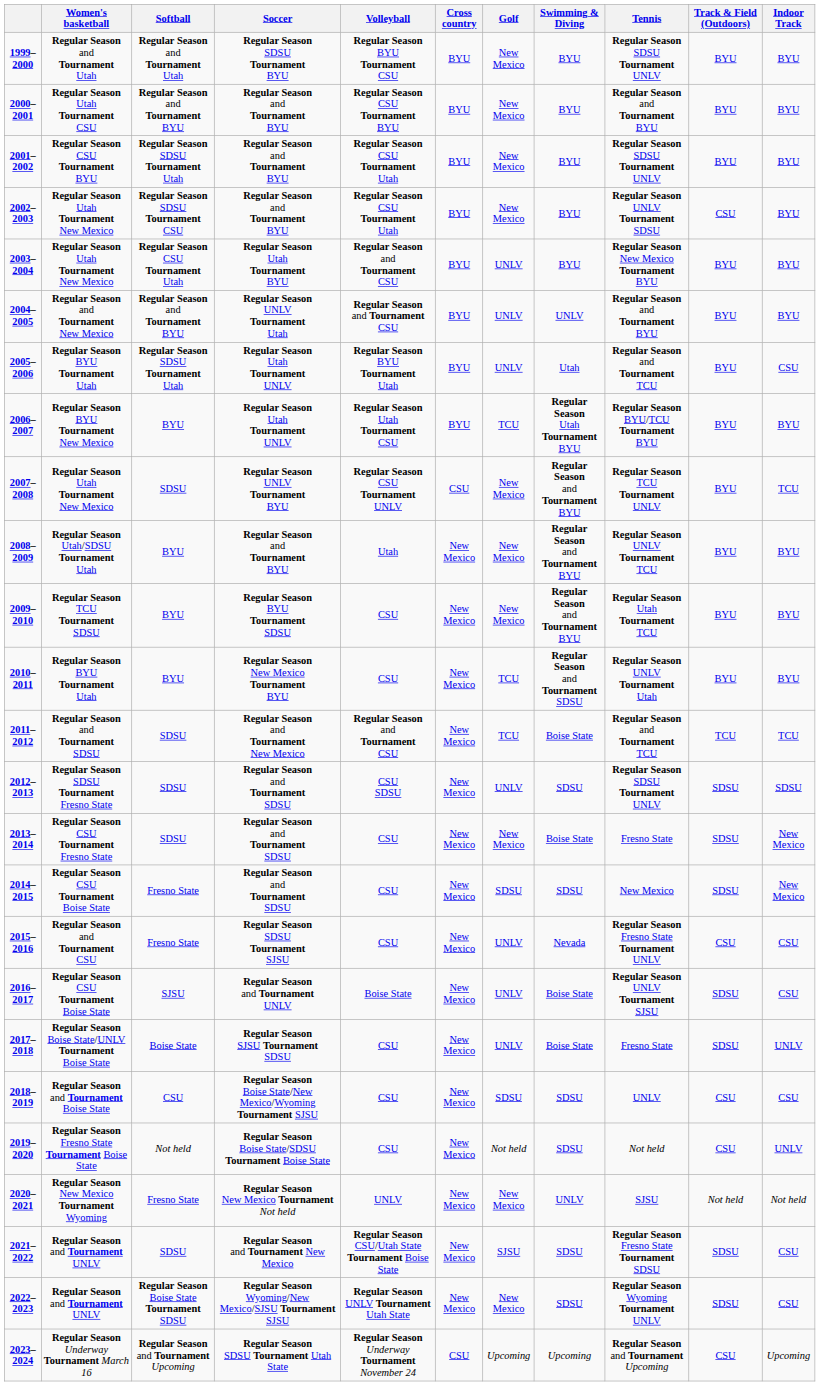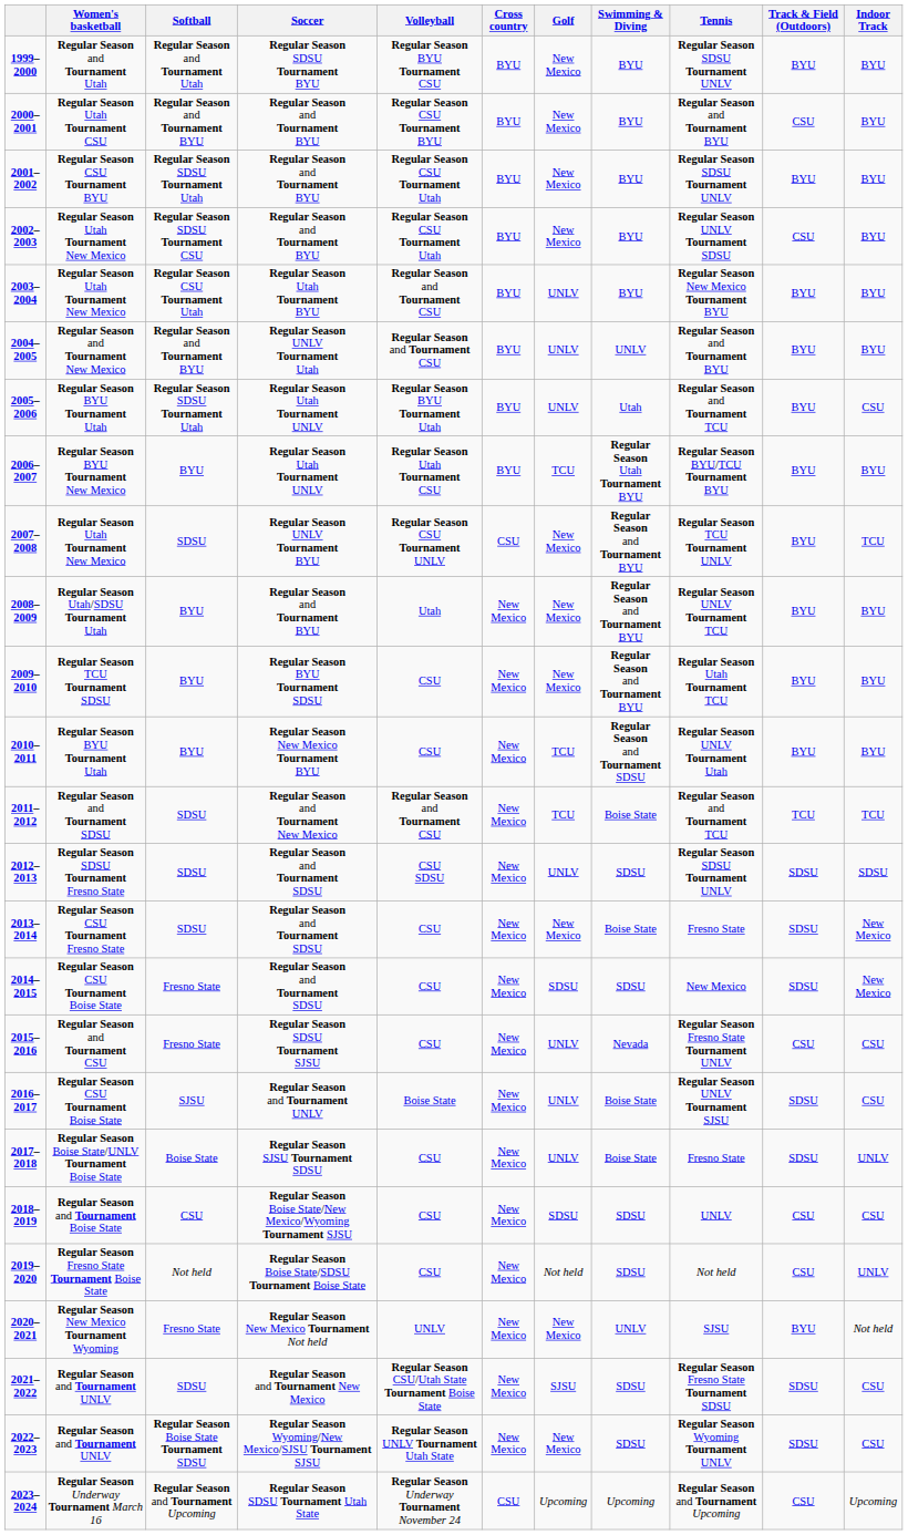2000–2001 | Track & Field (Outdoors): BYU -> CSU
2020–2021 | Track & Field (Outdoors): Not held -> BYU
